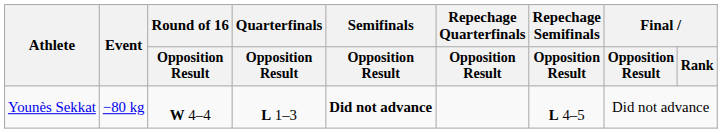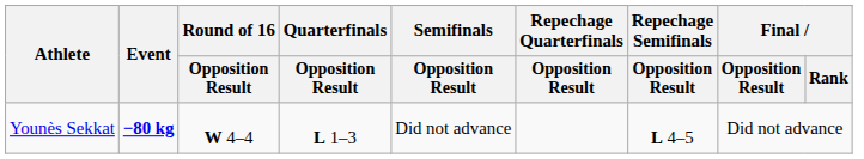Younès Sekkat | Event: normal -> bold
Younès Sekkat | Semifinals / Opposition Result: bold -> normal
